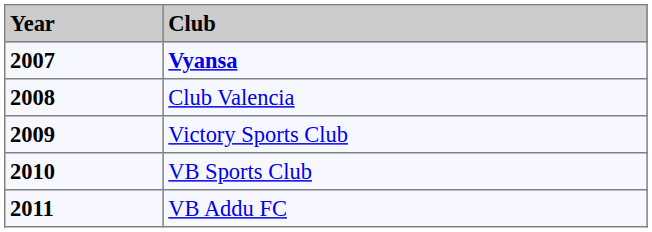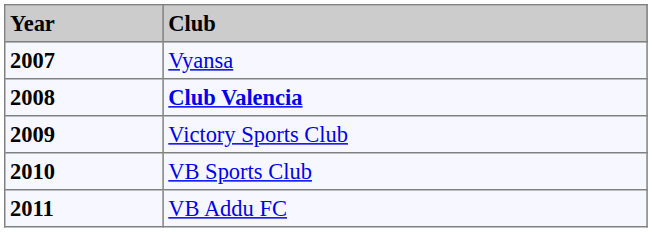Vyansa | Club: bold -> normal
Club Valencia | Club: normal -> bold
